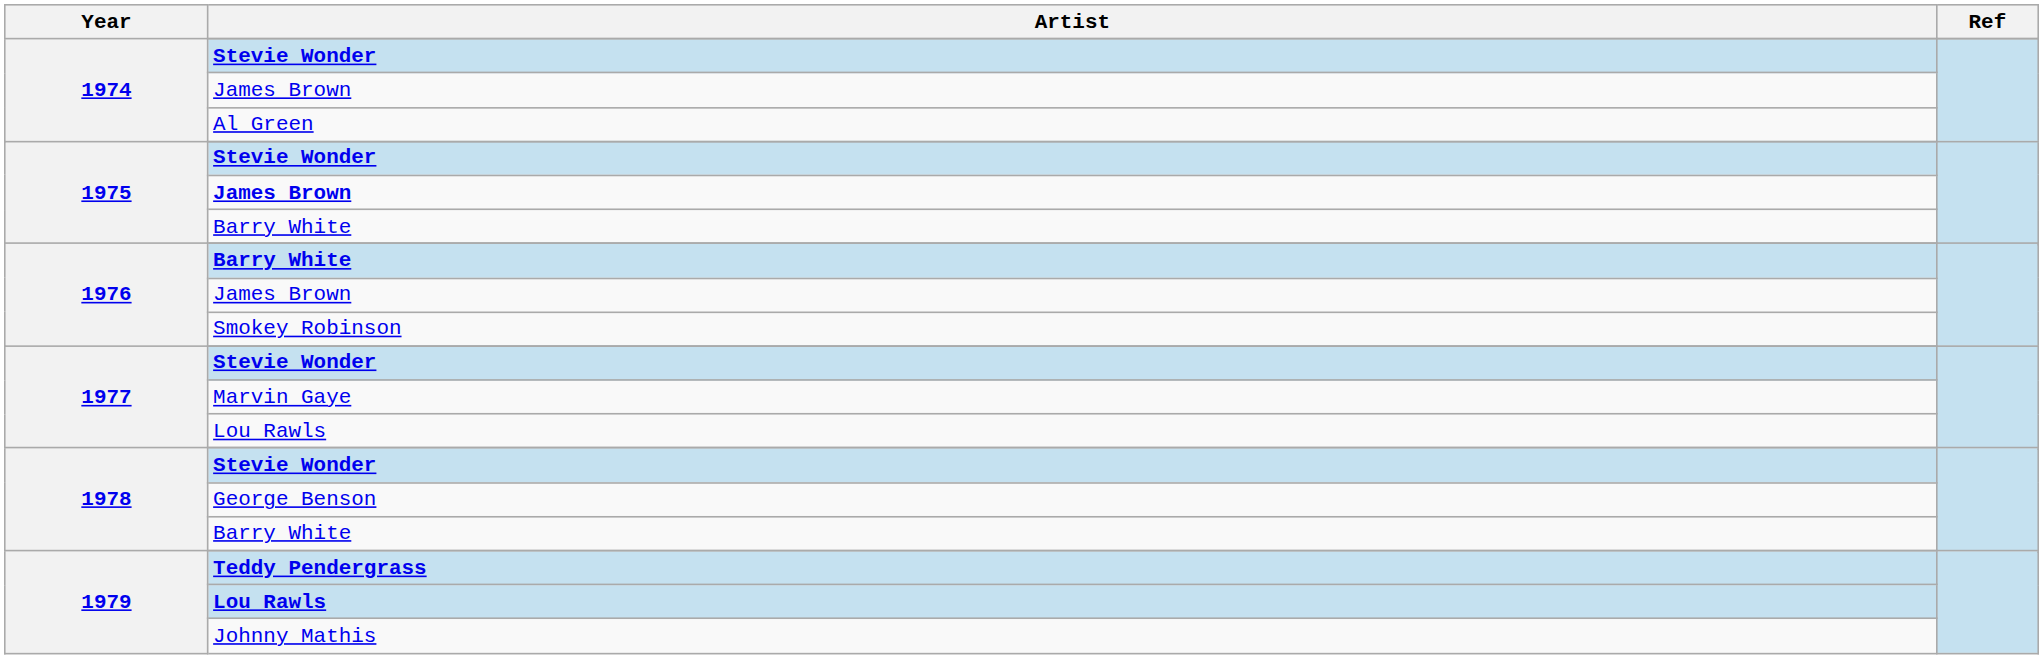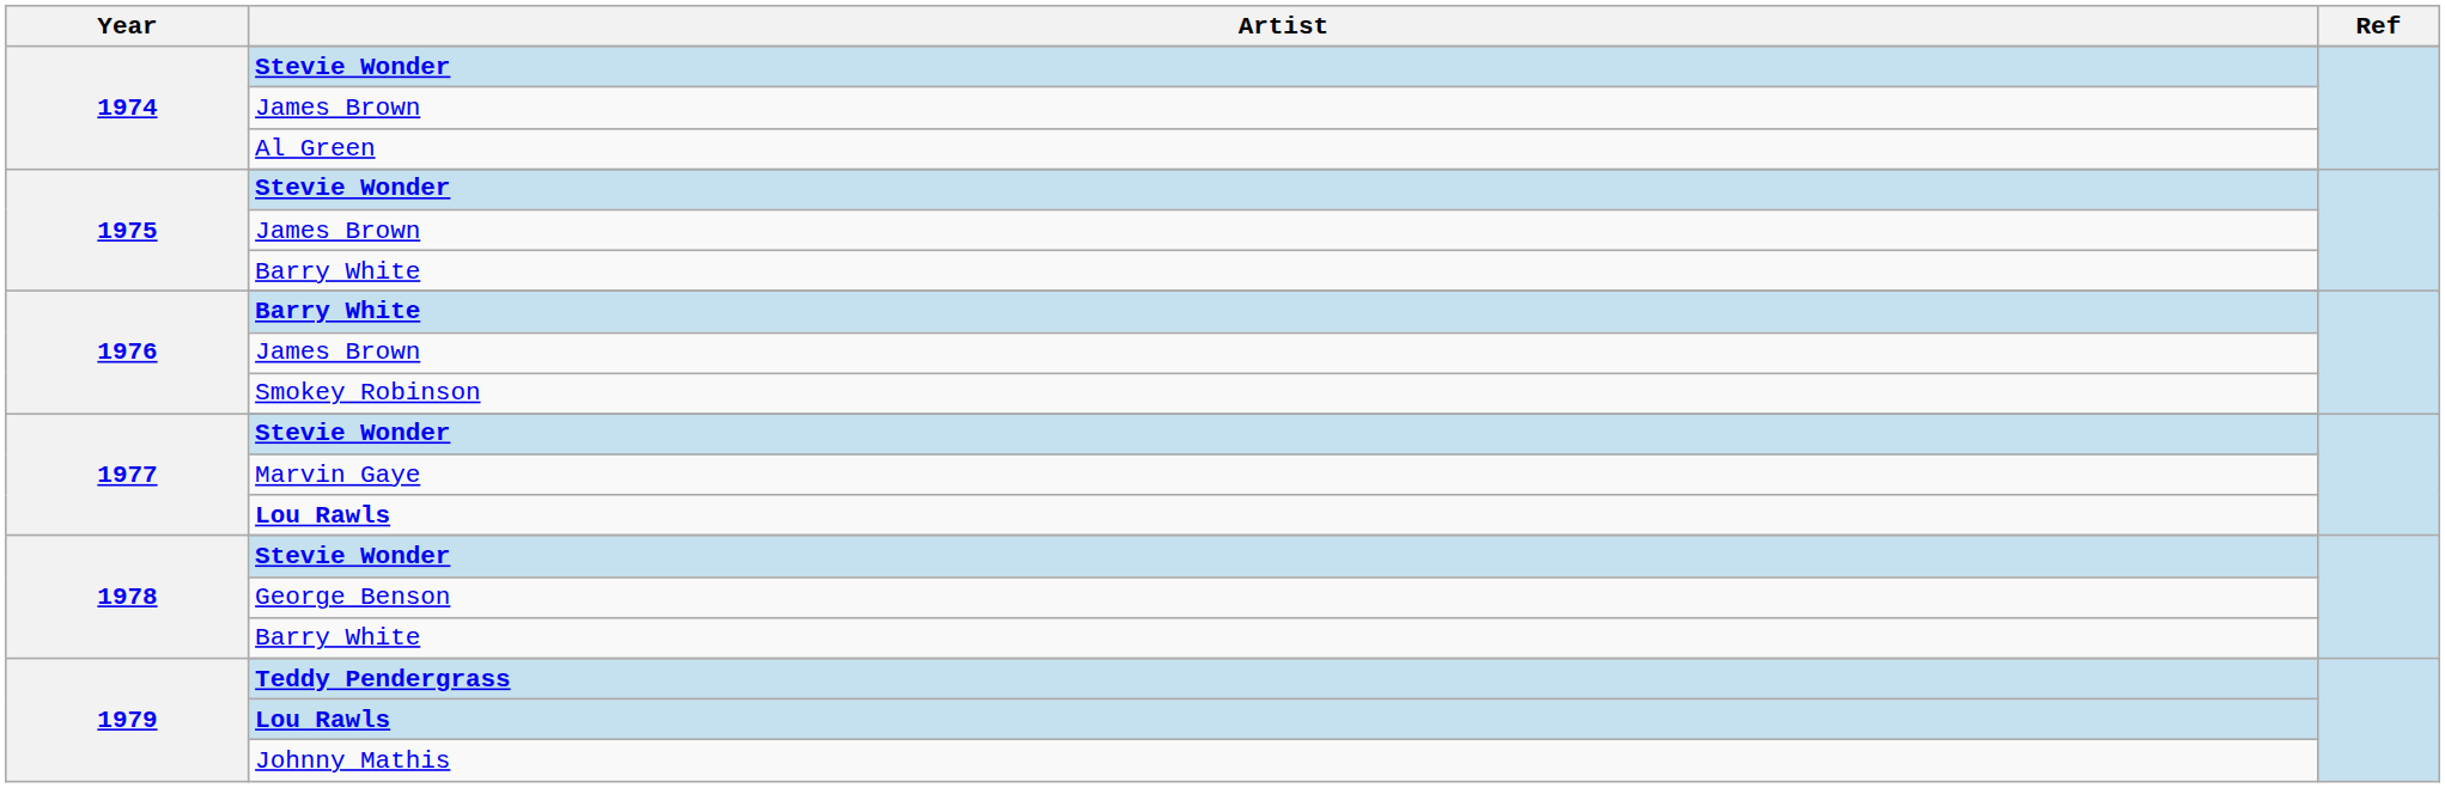1975 / James Brown | Artist: bold -> normal
1977 / Lou Rawls | Artist: normal -> bold
